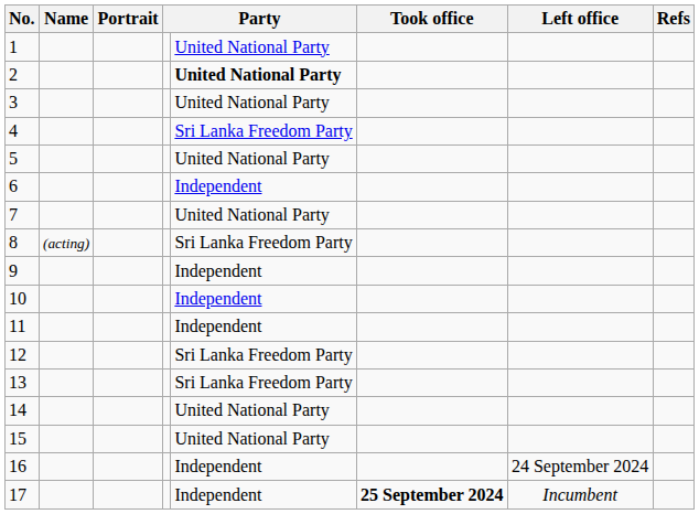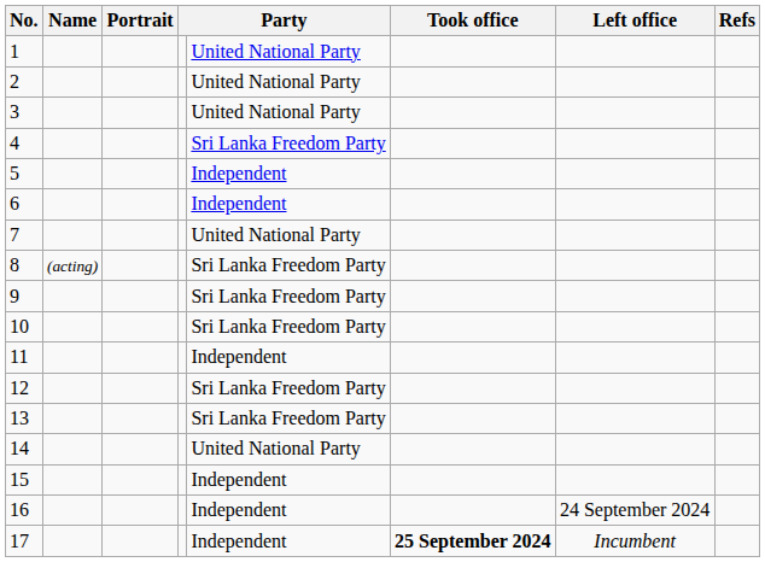2 | column 5: bold -> normal
5 | column 5: United National Party -> Independent
9 | column 5: Independent -> Sri Lanka Freedom Party
10 | column 5: Independent -> Sri Lanka Freedom Party
15 | column 5: United National Party -> Independent
